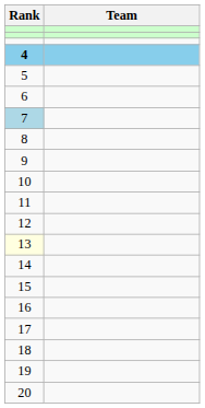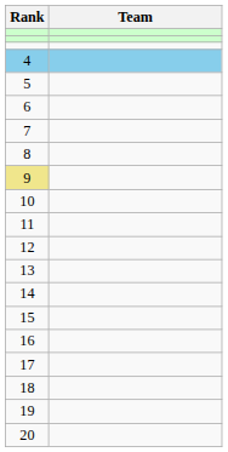row 5 | Rank: bold -> normal
row 8 | Rank: lightblue background -> no background
row 10 | Rank: no background -> khaki background
row 14 | Rank: lightyellow background -> no background
